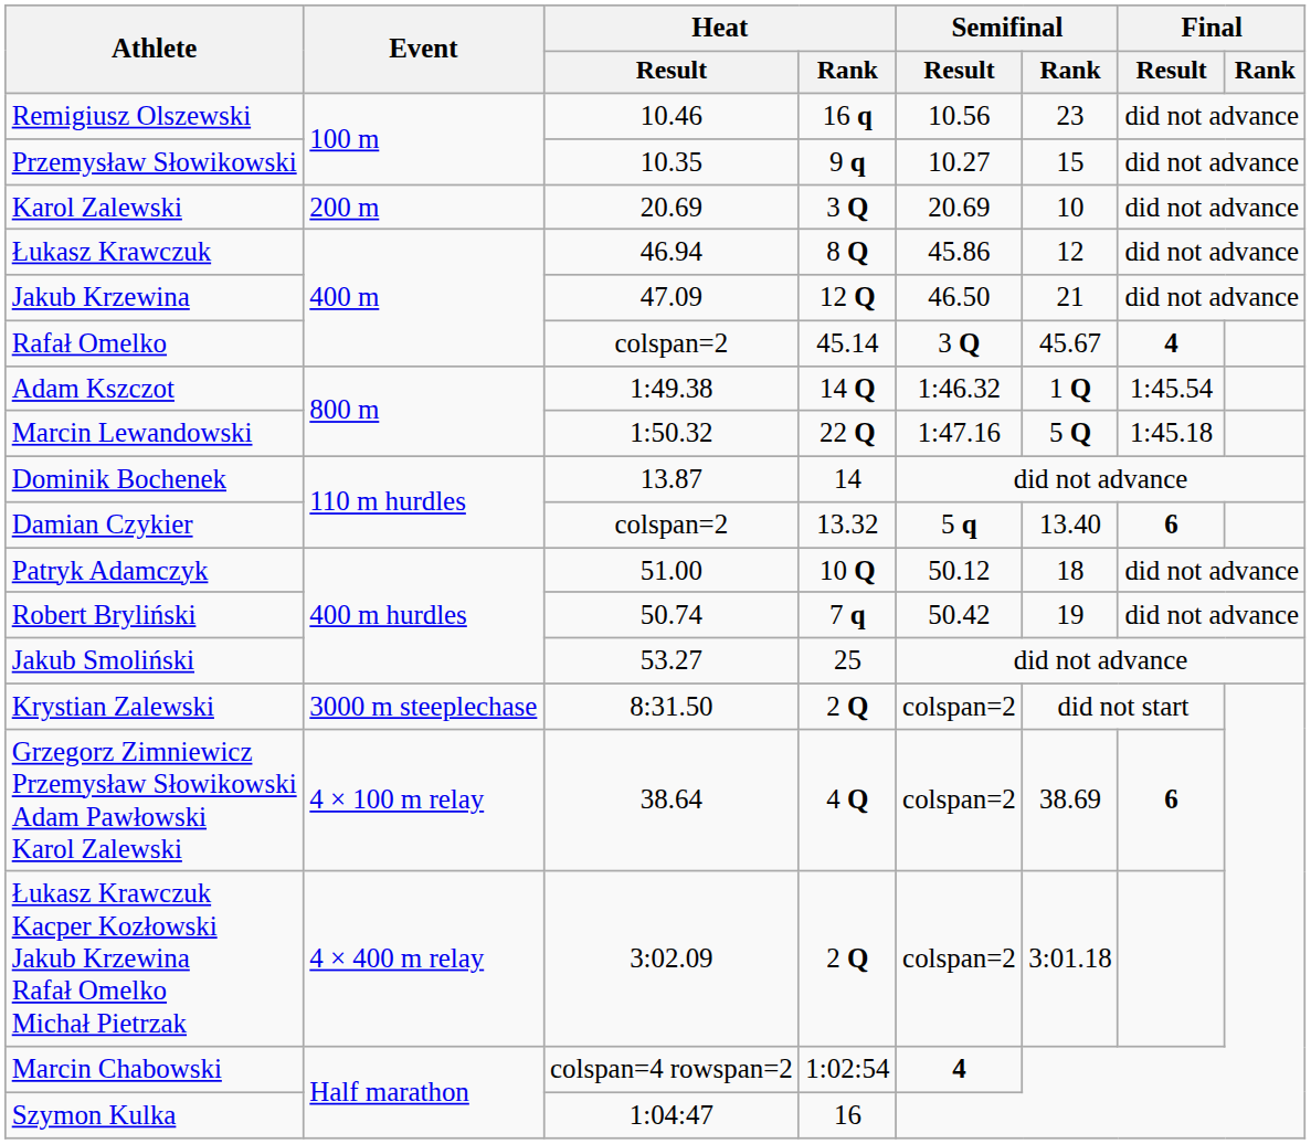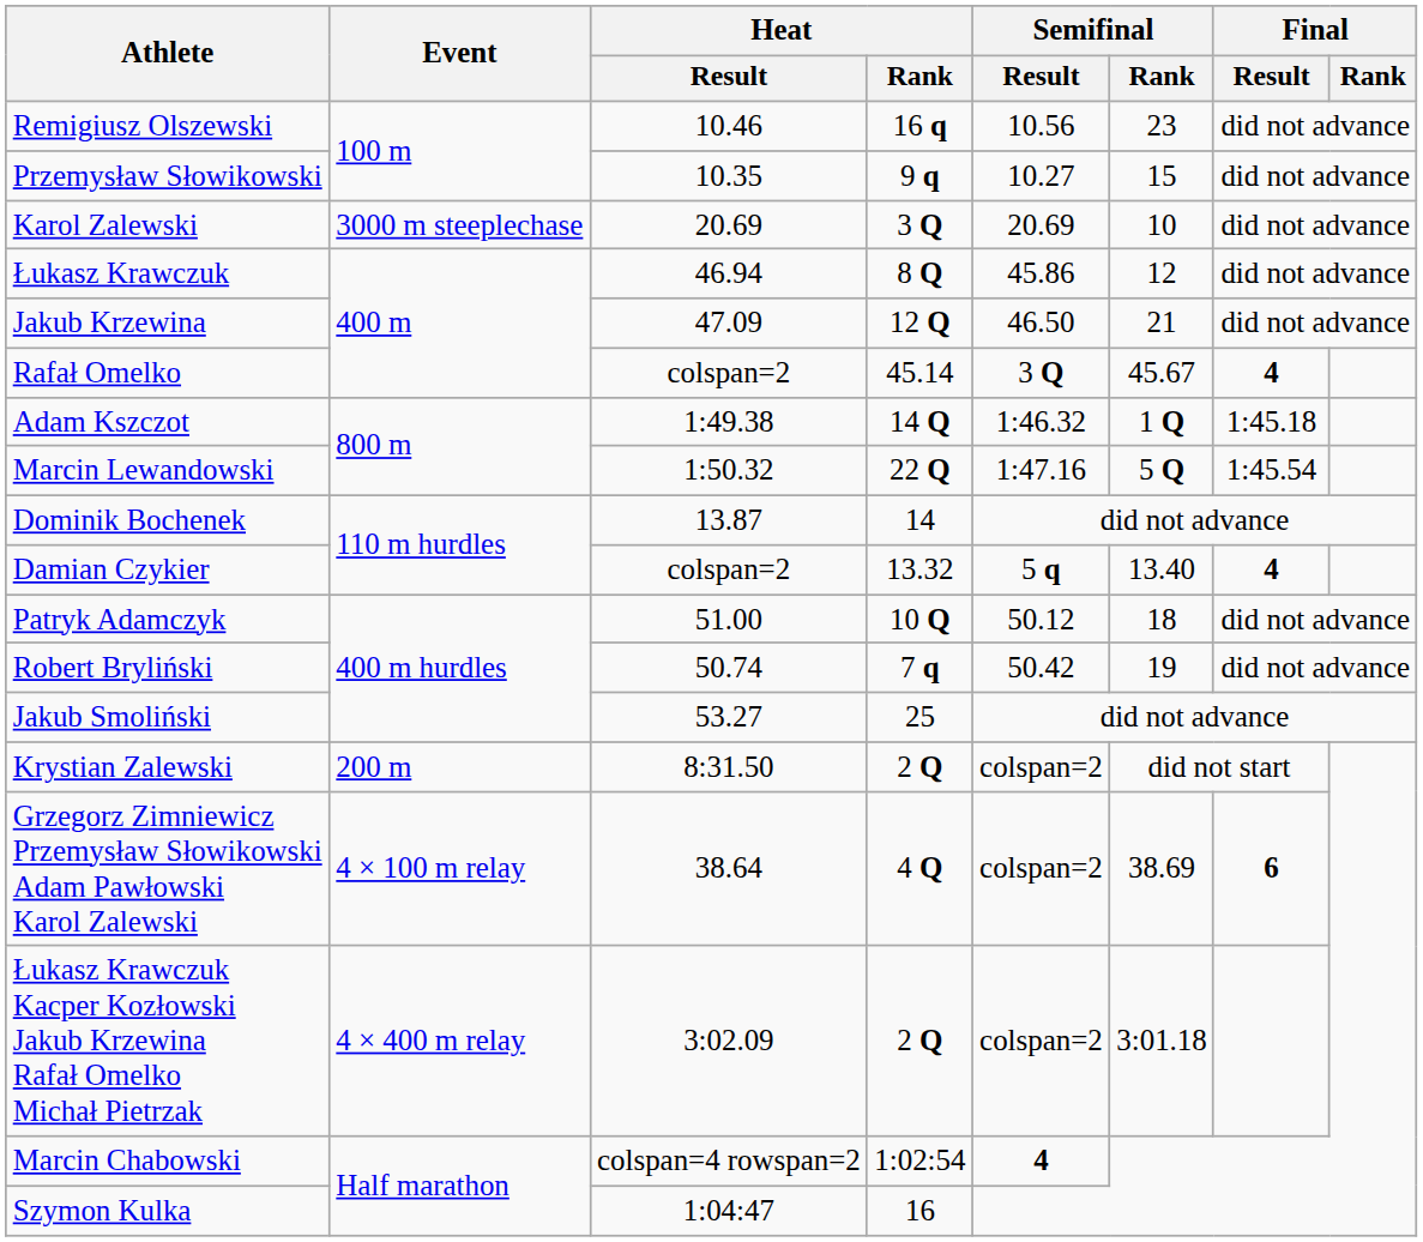Karol Zalewski | Event: 200 m -> 3000 m steeplechase
Adam Kszczot | Final / Result: 1:45.54 -> 1:45.18
Marcin Lewandowski | Final / Result: 1:45.18 -> 1:45.54
Damian Czykier | Final / Result: 6 -> 4
Krystian Zalewski | Event: 3000 m steeplechase -> 200 m
